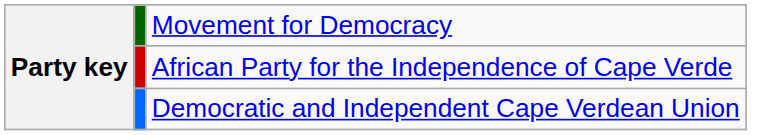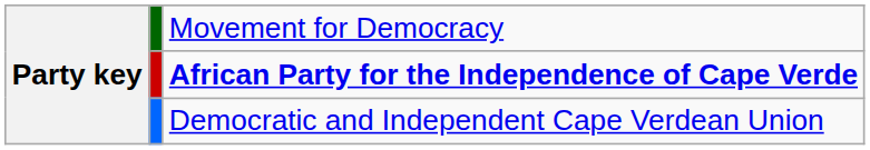African Party for the Independence of Cape Verde | column 3: normal -> bold
